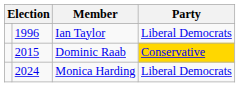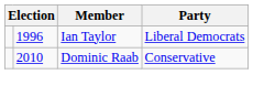Dominic Raab | column 2: 2015 -> 2010
Dominic Raab | Party: gold background -> no background
- row: 2024 | Monica Harding | Liberal Democrats
